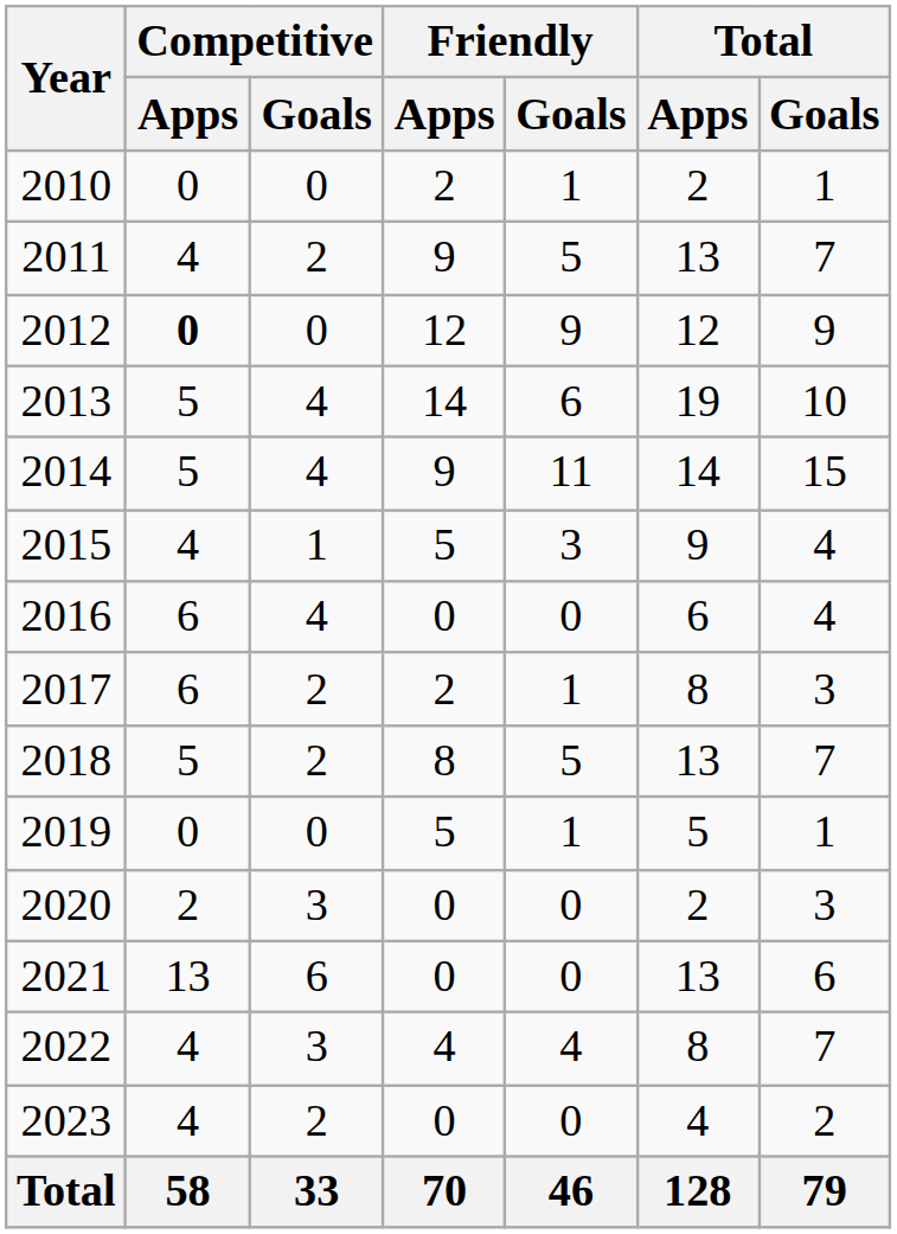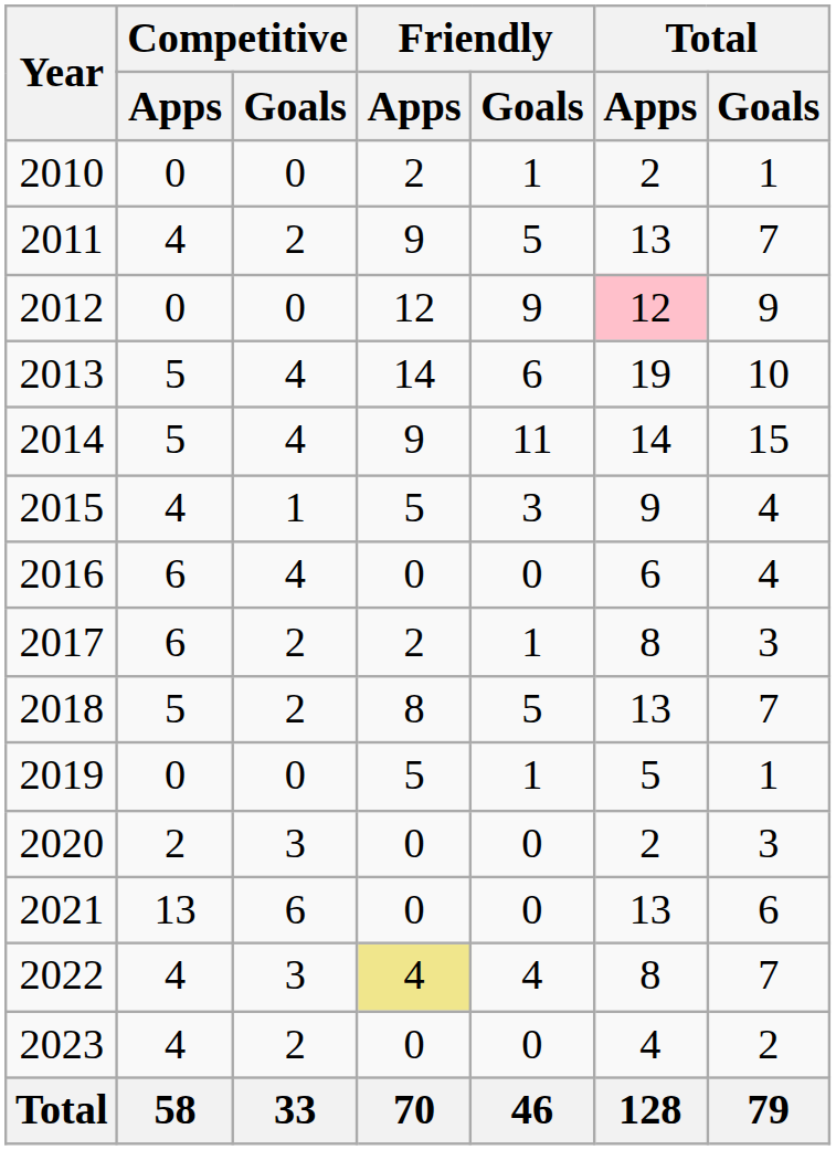2012 | Competitive / Apps: bold -> normal
2012 | Total / Apps: no background -> pink background
2022 | Friendly / Apps: no background -> khaki background
